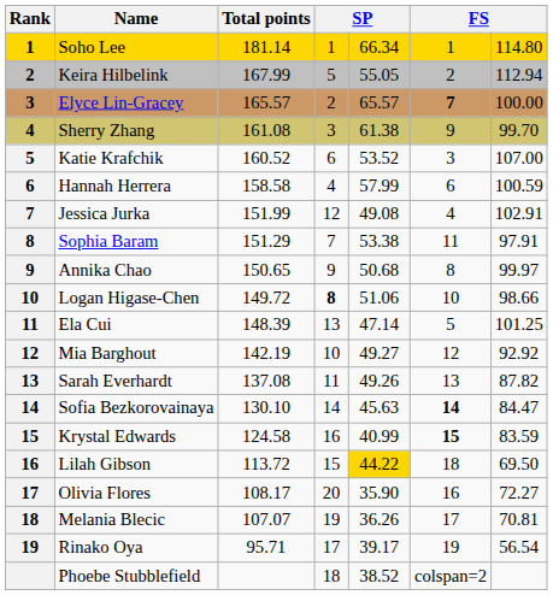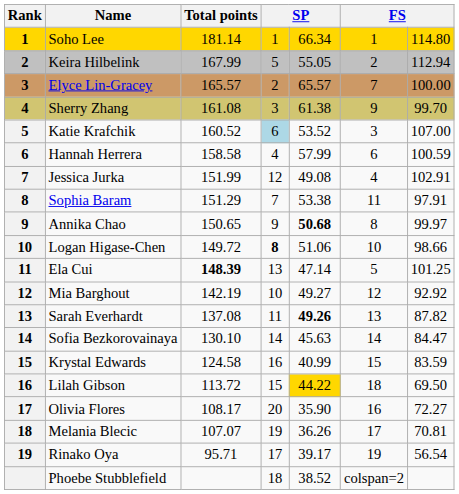Elyce Lin-Gracey | column 6: bold -> normal
Katie Krafchik | column 4: no background -> lightblue background
Annika Chao | column 5: normal -> bold
Ela Cui | Total points: normal -> bold
Sarah Everhardt | column 5: normal -> bold
Sofia Bezkorovainaya | column 6: bold -> normal
Krystal Edwards | column 6: bold -> normal
